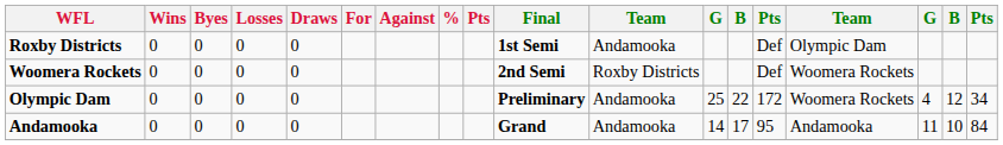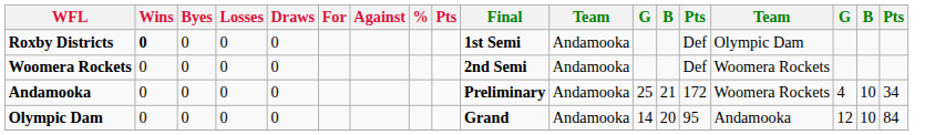row 2 | Wins: normal -> bold
row 3 | column 11: Roxby Districts -> Andamooka
row 4 | WFL: Olympic Dam -> Andamooka
row 4 | column 13: 22 -> 21
row 4 | column 17: 12 -> 10
row 5 | WFL: Andamooka -> Olympic Dam
row 5 | column 13: 17 -> 20
row 5 | column 16: 11 -> 12
